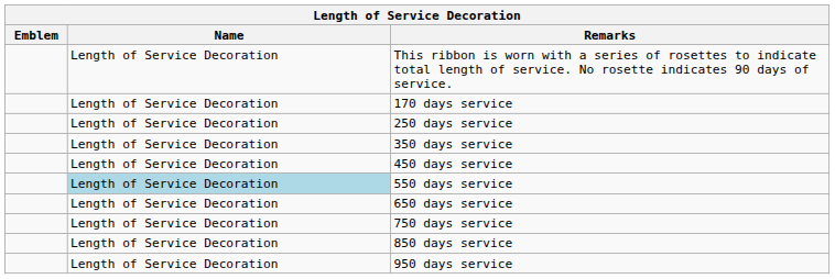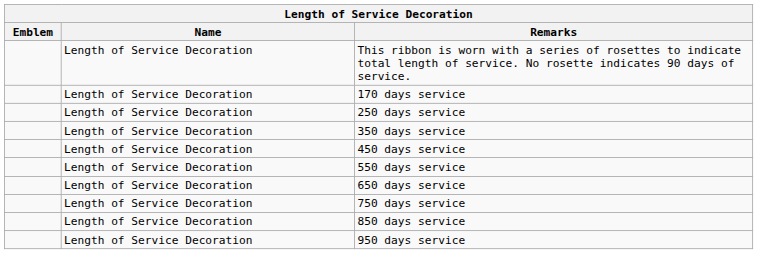550 days service | Name: lightblue background -> no background
